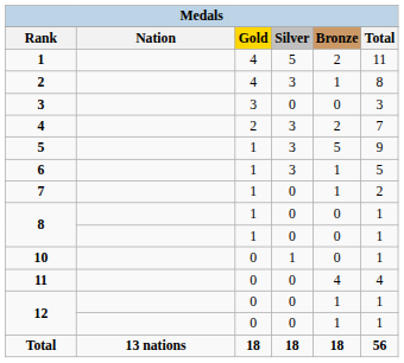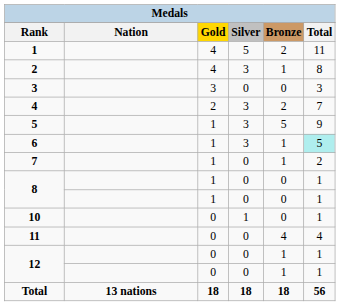6 | column 6: no background -> paleturquoise background
